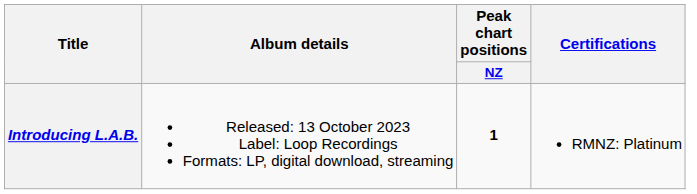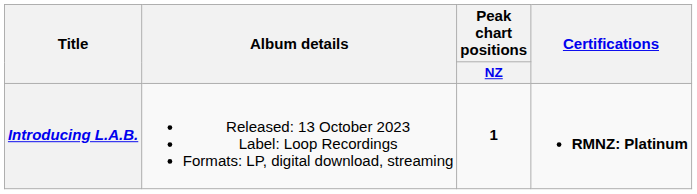Introducing L.A.B. | Certifications: normal -> bold
